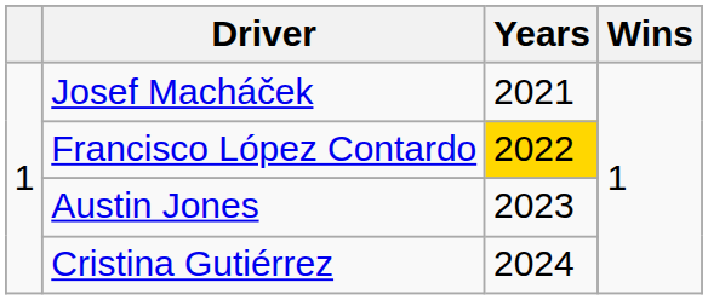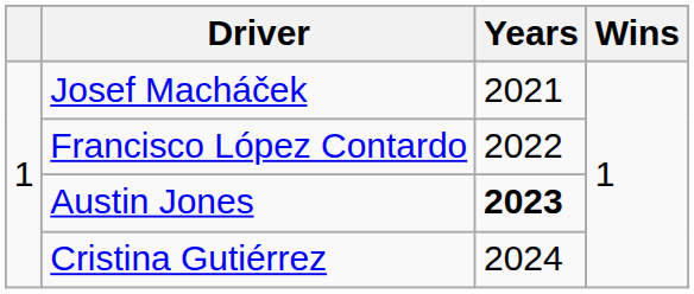Francisco López Contardo | Years: gold background -> no background
Austin Jones | Years: normal -> bold
